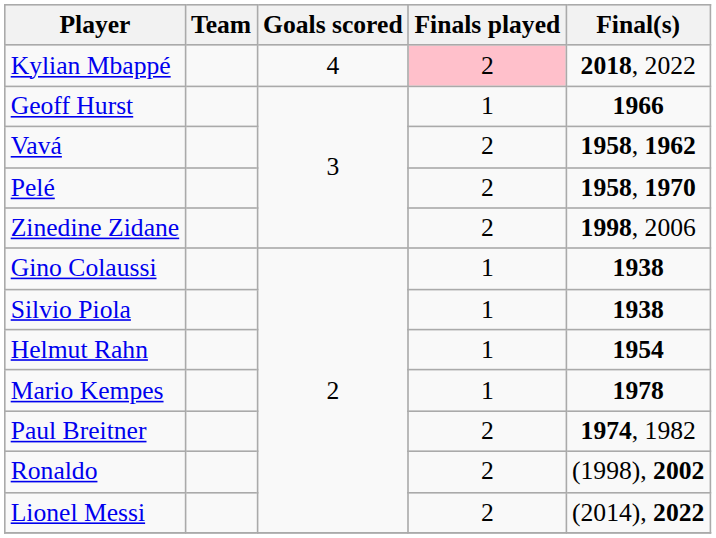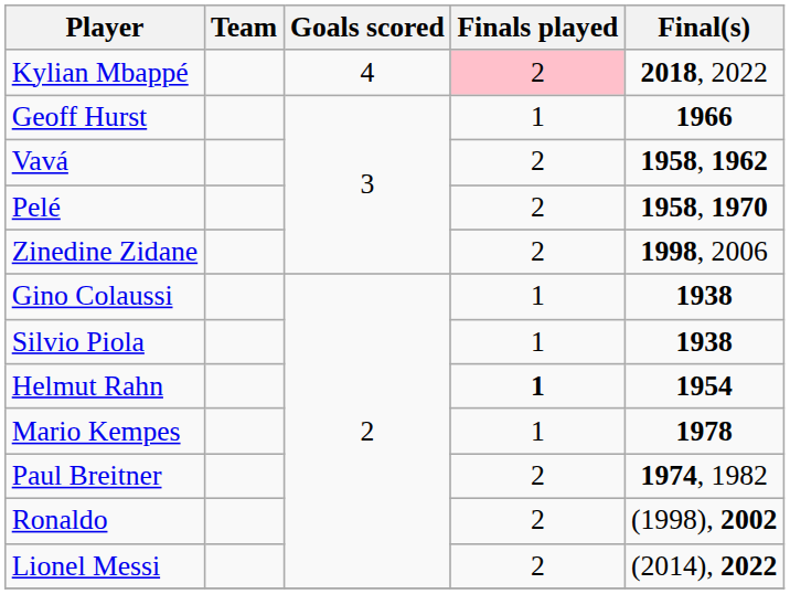Helmut Rahn | Finals played: normal -> bold
